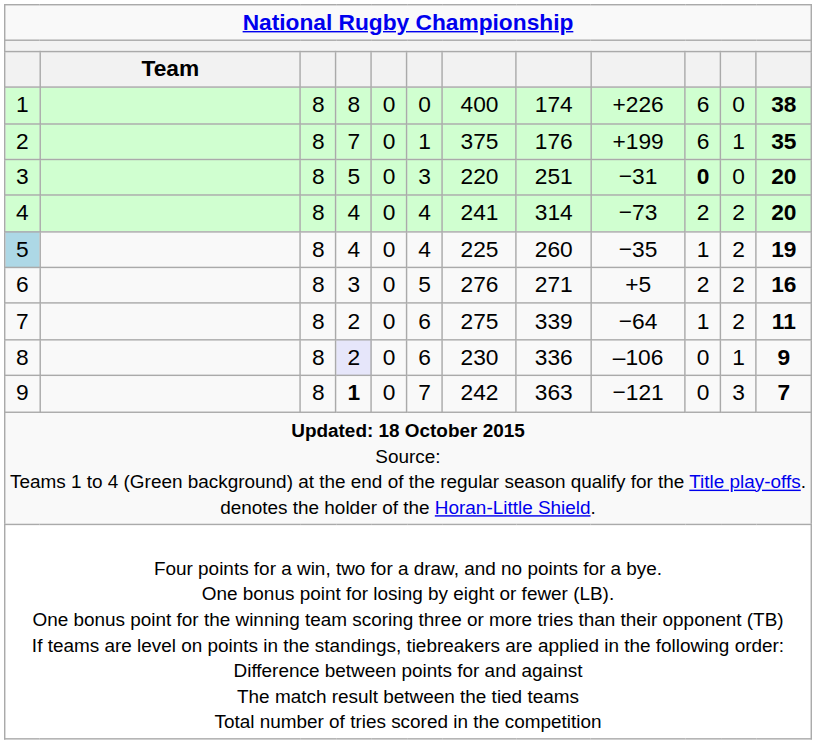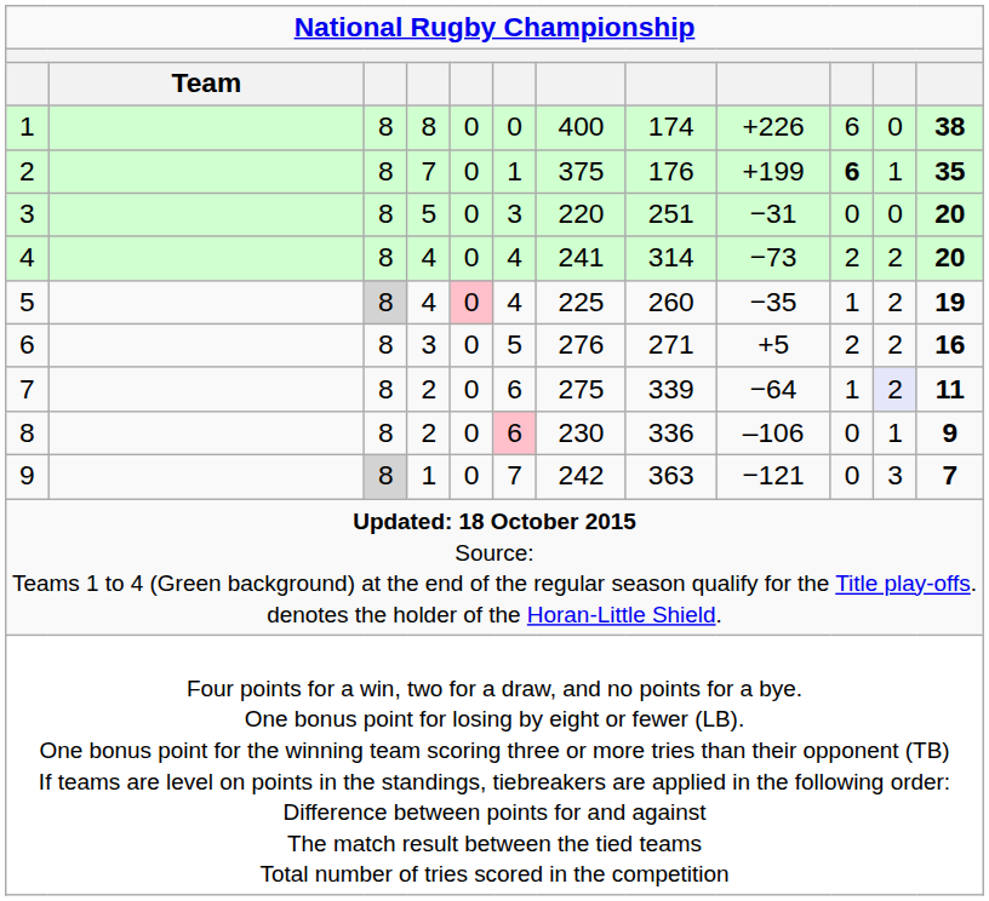row 5 | column 10: normal -> bold
row 6 | column 10: bold -> normal
row 8 | column 1: lightblue background -> no background
row 8 | column 3: no background -> lightgrey background
row 8 | column 5: no background -> pink background
row 10 | column 11: no background -> lavender background
row 11 | column 4: lavender background -> no background
row 11 | column 6: no background -> pink background
row 12 | column 3: no background -> lightgrey background
row 12 | column 4: bold -> normal
